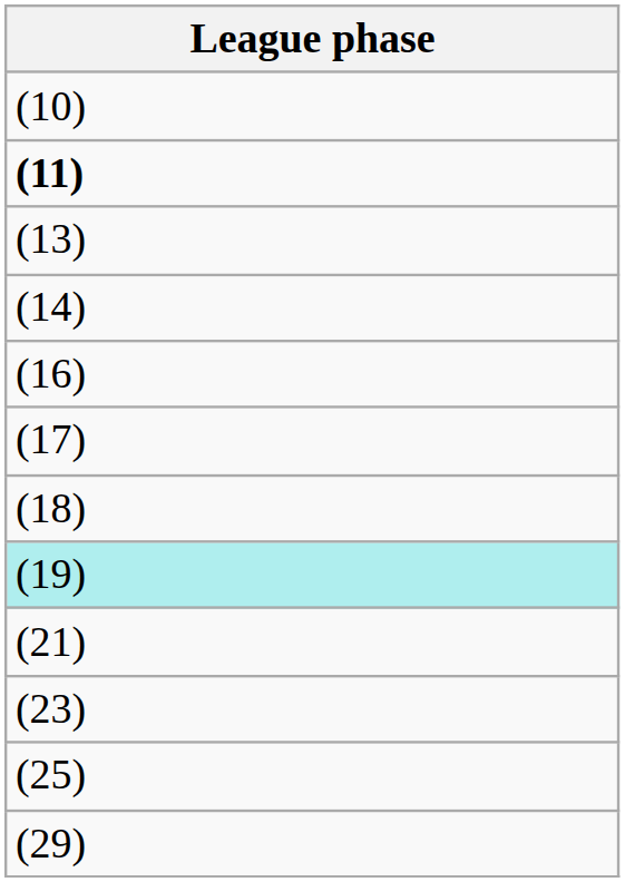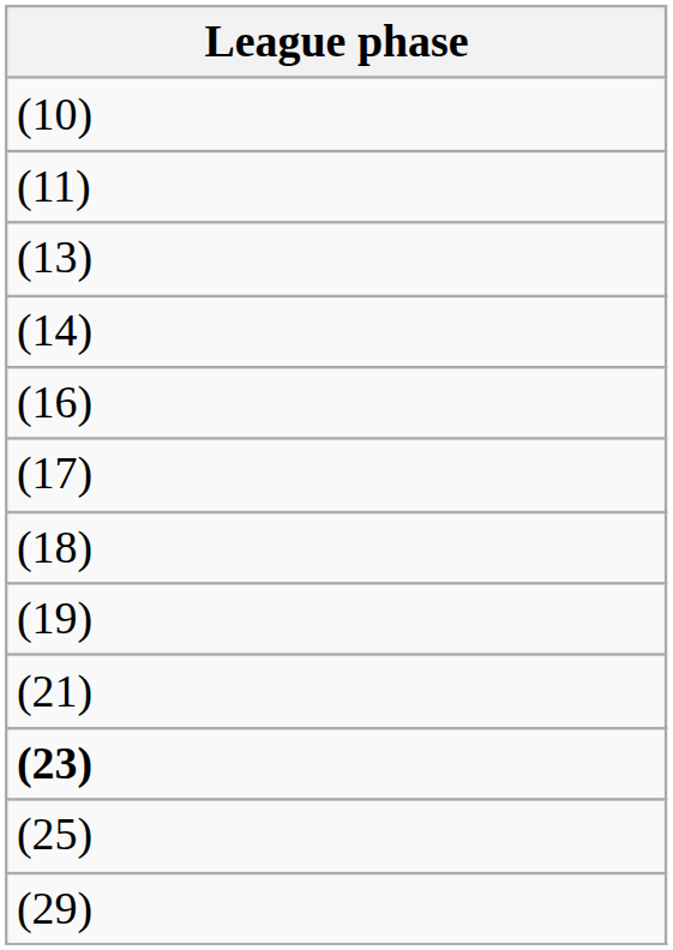row 3 | column 1: bold -> normal
row 9 | column 1: paleturquoise background -> no background
row 11 | column 1: normal -> bold
